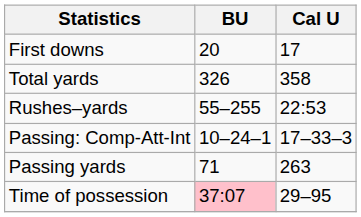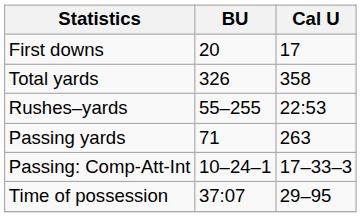rows swapped: Passing yards <-> Passing: Comp-Att-Int
Time of possession | BU: pink background -> no background
